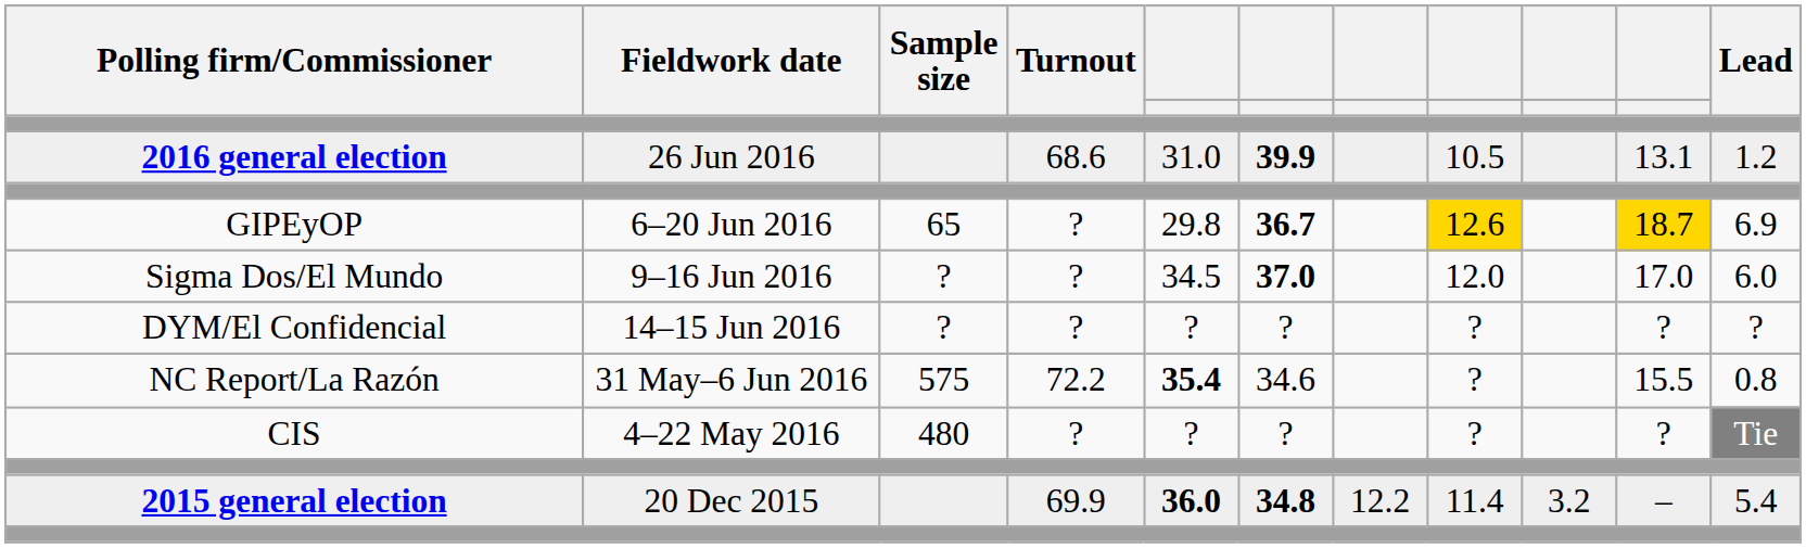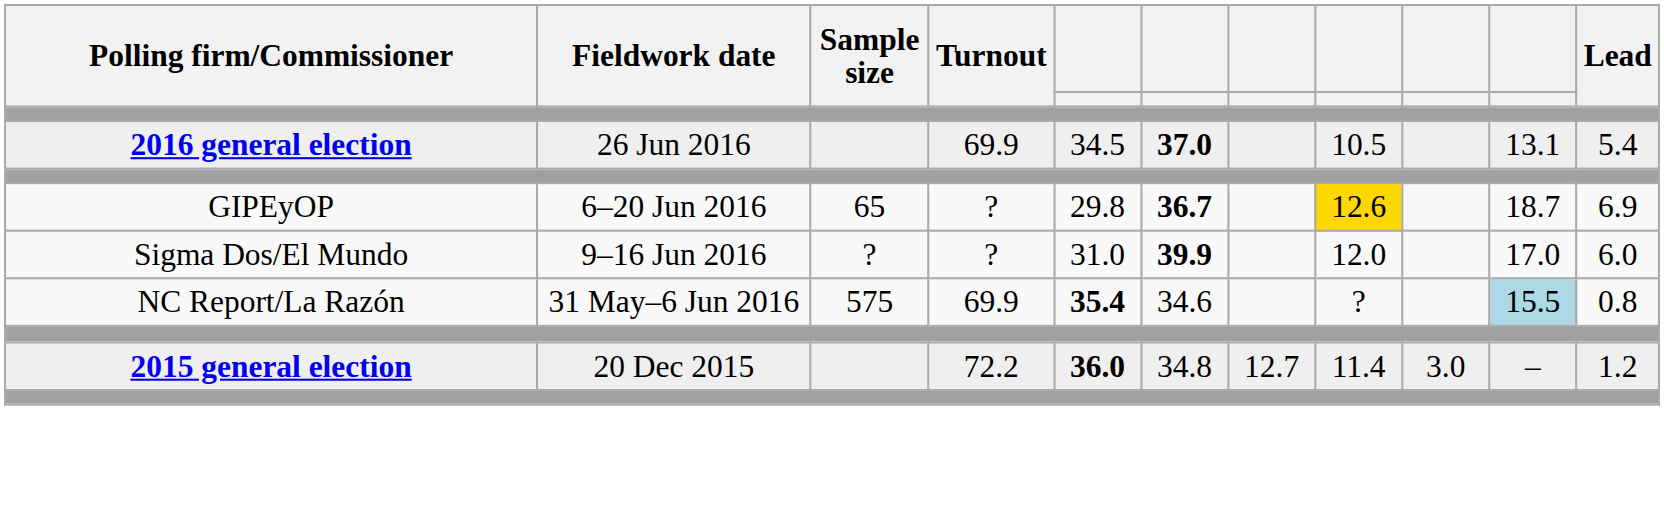2016 general election | Turnout: 68.6 -> 69.9
2016 general election | column 5: 31.0 -> 34.5
2016 general election | column 6: 39.9 -> 37.0
2016 general election | Lead: 1.2 -> 5.4
GIPEyOP | column 10: gold background -> no background
Sigma Dos/El Mundo | column 5: 34.5 -> 31.0
Sigma Dos/El Mundo | column 6: 37.0 -> 39.9
- row: DYM/El Confidencial | 14–15 Jun 2016 | ? | ? | ? | ? | ? | ? | ?
NC Report/La Razón | Turnout: 72.2 -> 69.9
NC Report/La Razón | column 10: no background -> lightblue background
- row: CIS | 4–22 May 2016 | 480 | ? | ? | ? | ? | ? | Tie
2015 general election | Turnout: 69.9 -> 72.2
2015 general election | column 6: bold -> normal
2015 general election | column 7: 12.2 -> 12.7
2015 general election | column 9: 3.2 -> 3.0
2015 general election | Lead: 5.4 -> 1.2
